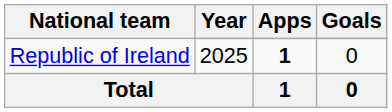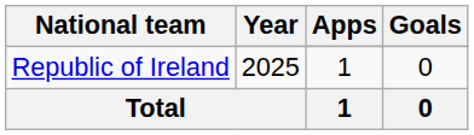2025 | Apps: bold -> normal
